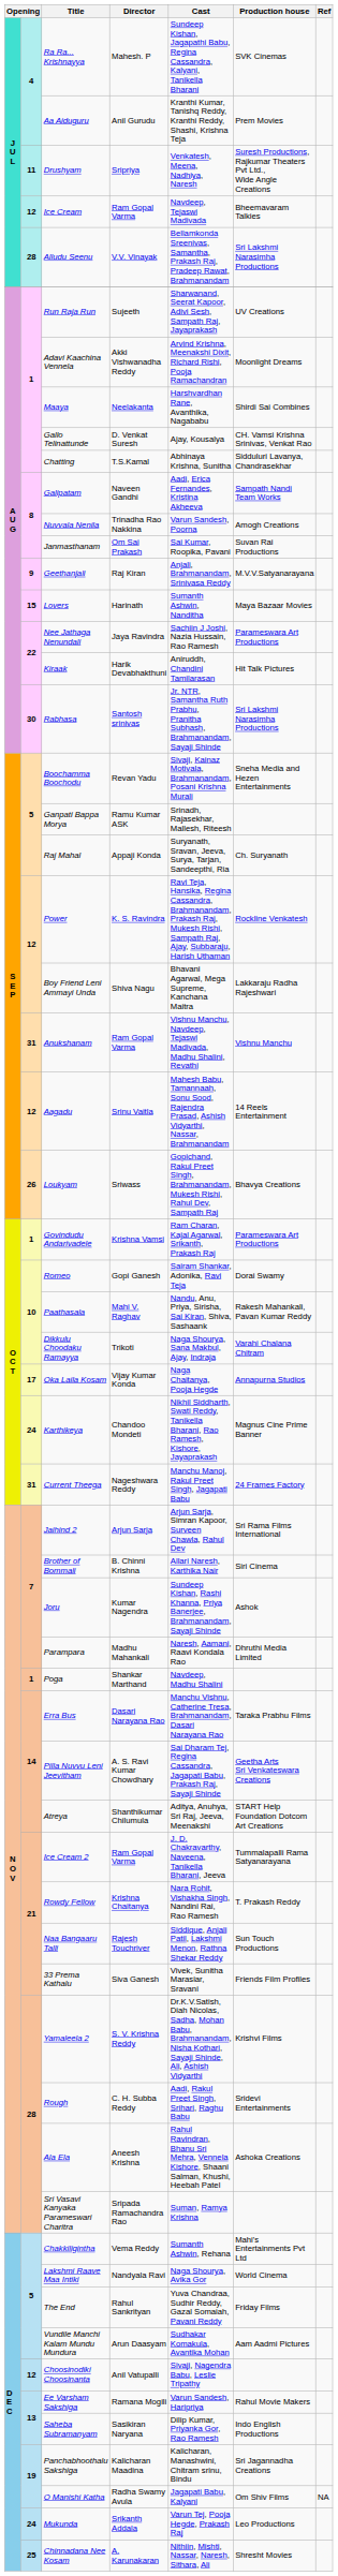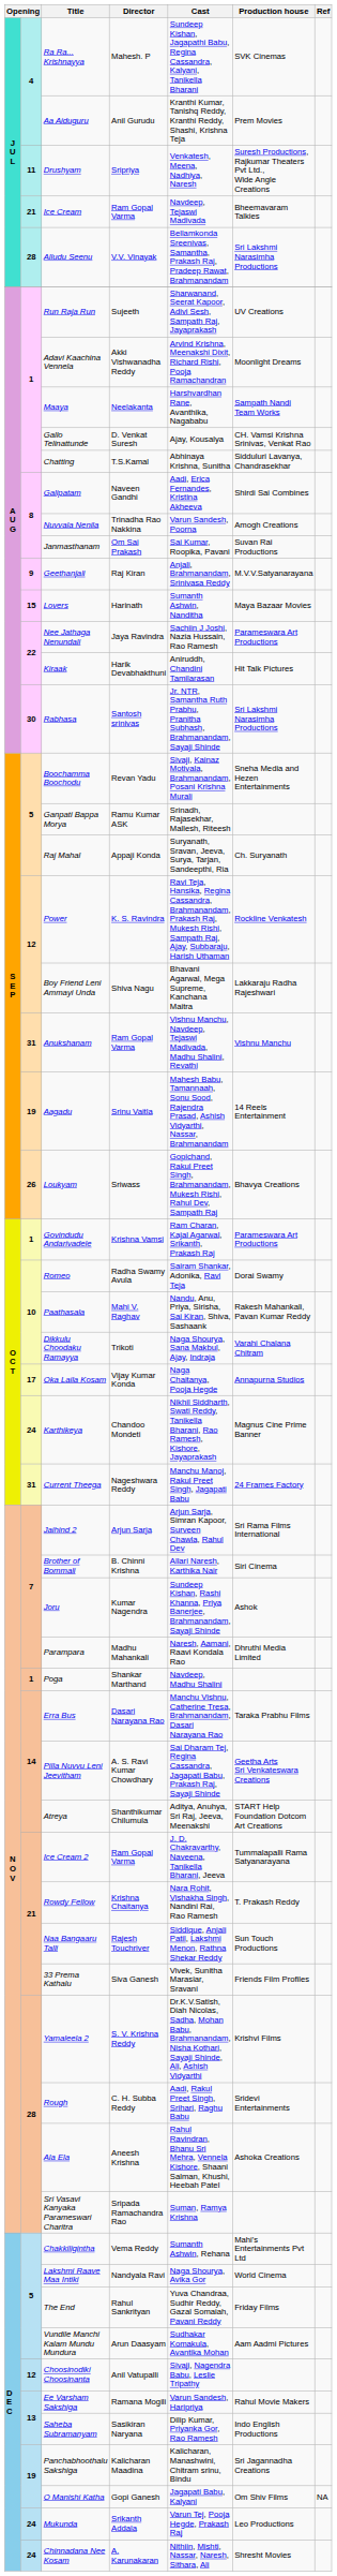Ice Cream | column 2: 12 -> 21
Maaya | Production house: Shirdi Sai Combines -> Sampath Nandi Team Works
Galipatam | Production house: Sampath Nandi Team Works -> Shirdi Sai Combines
Aagadu | column 2: 12 -> 19
Romeo | Director: Gopi Ganesh -> Radha Swamy Avula
O Manishi Katha | Director: Radha Swamy Avula -> Gopi Ganesh
Chinnadana Nee Kosam | column 2: 25 -> 24
